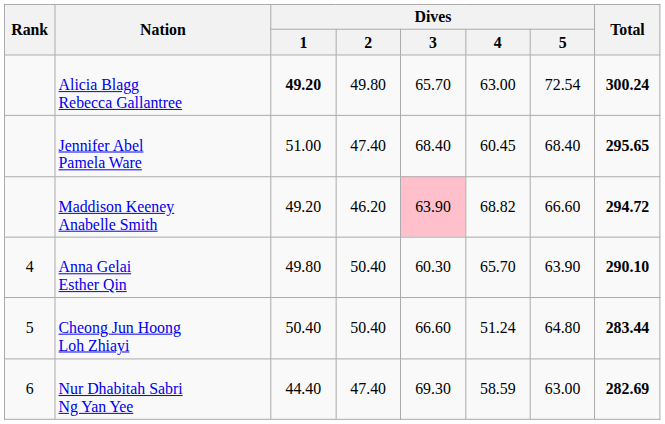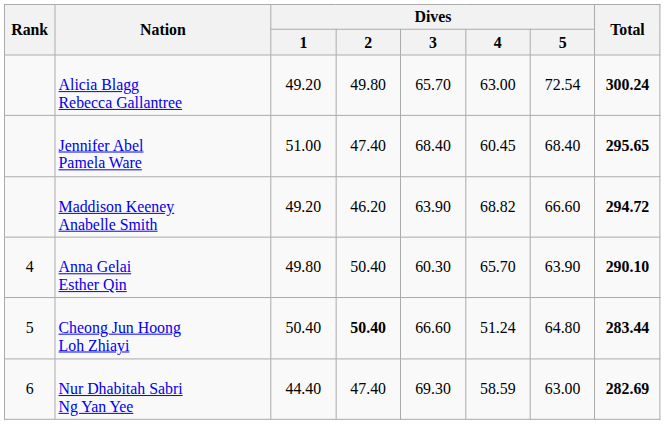Alicia Blagg Rebecca Gallantree | Dives / 1: bold -> normal
Maddison Keeney Anabelle Smith | Dives / 3: pink background -> no background
Cheong Jun Hoong Loh Zhiayi | Dives / 2: normal -> bold
